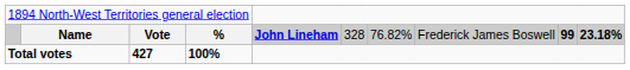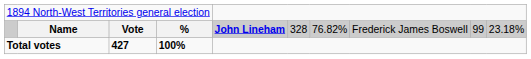row 2 | column 9: bold -> normal
row 2 | column 10: bold -> normal
